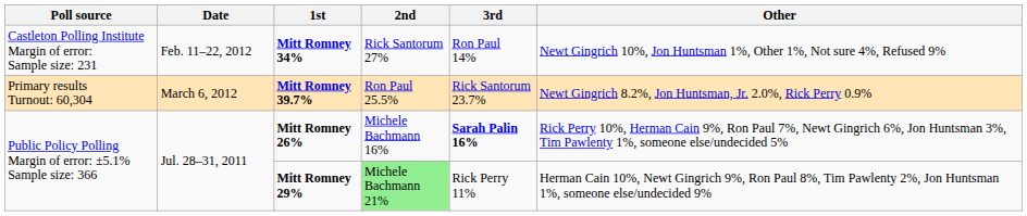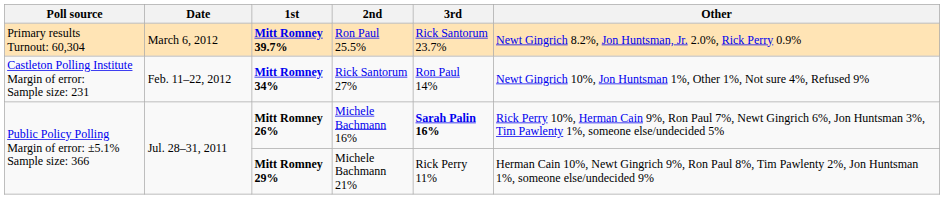rows swapped: Mitt Romney 39.7% <-> Mitt Romney 34%
Mitt Romney 29% | 2nd: lightgreen background -> no background
